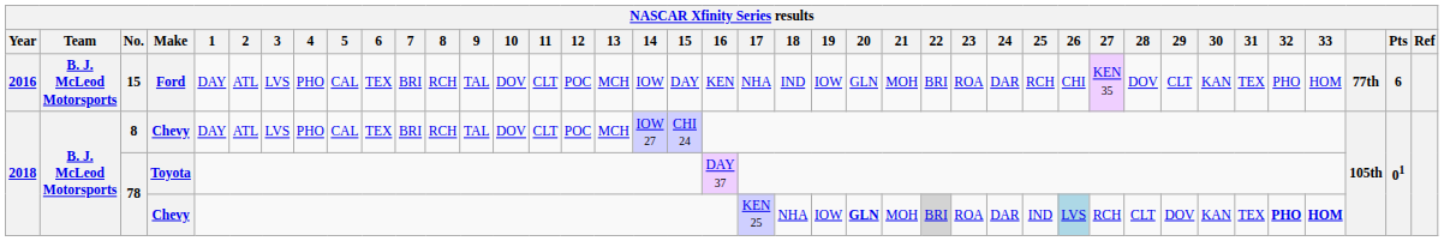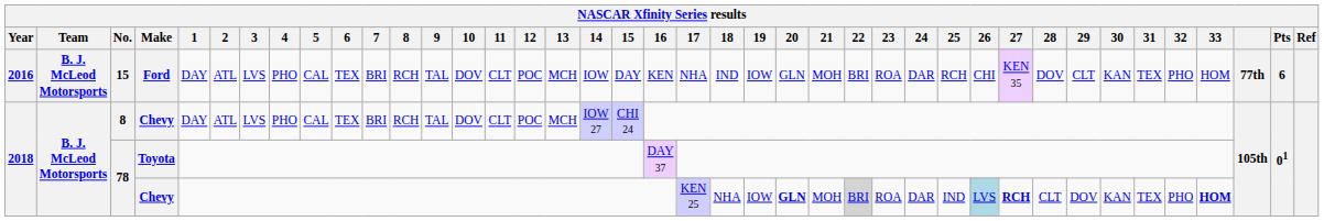78 / Chevy | 27: normal -> bold
78 / Chevy | 32: bold -> normal
